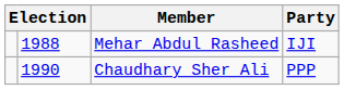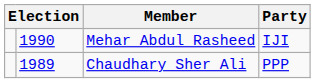Mehar Abdul Rasheed | column 2: 1988 -> 1990
Chaudhary Sher Ali | column 2: 1990 -> 1989
